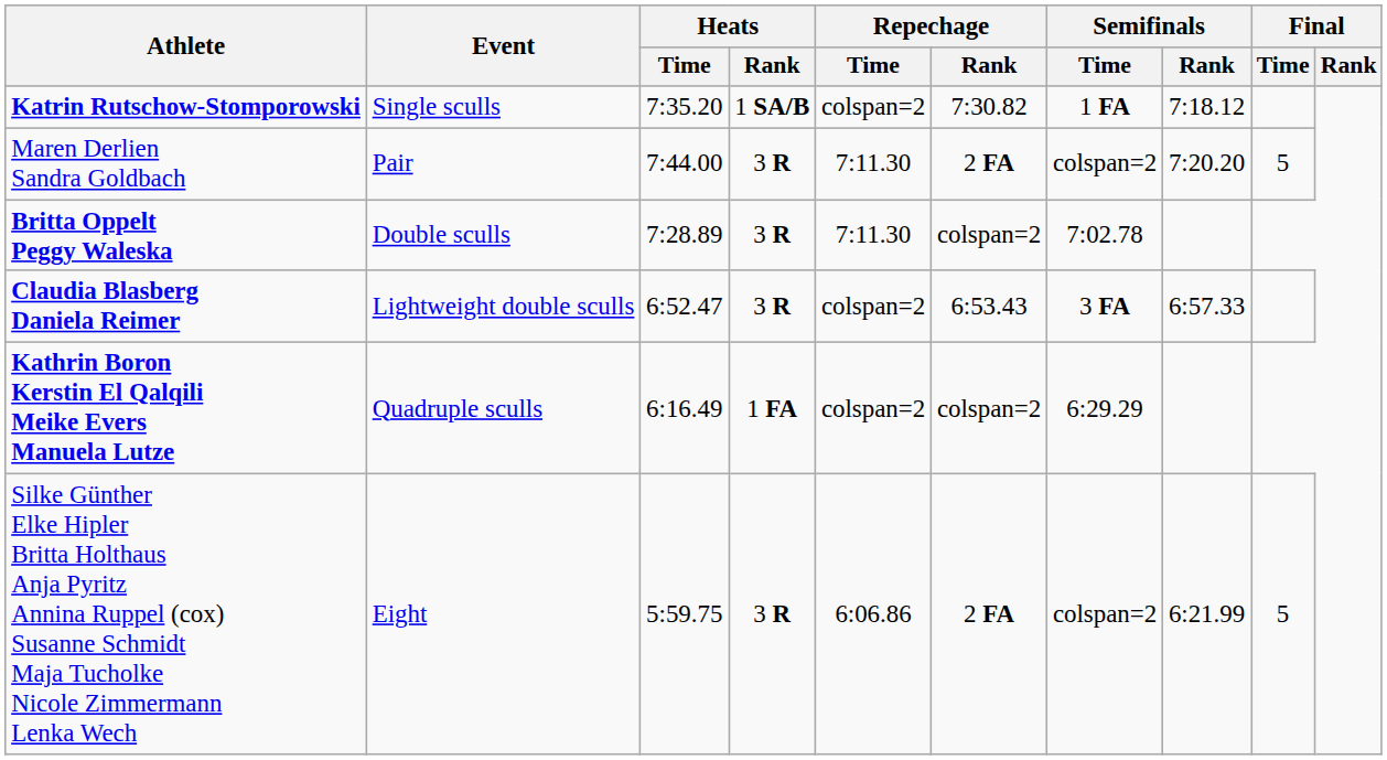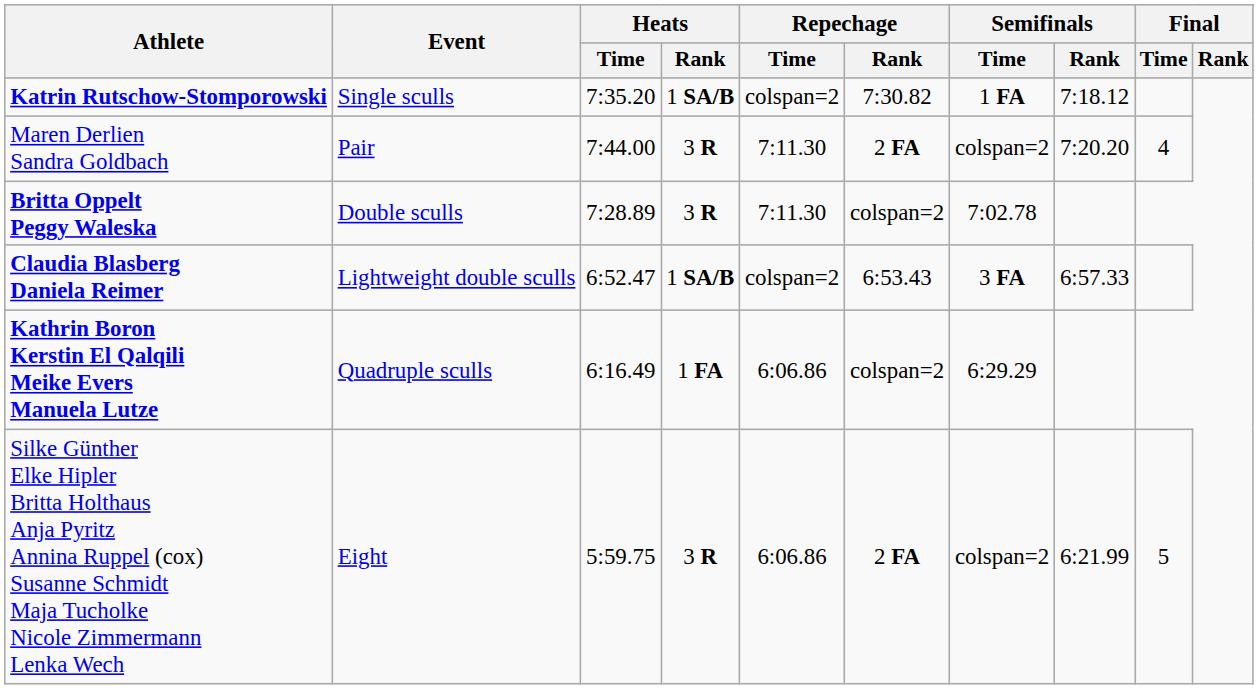Maren Derlien Sandra Goldbach | Final / Time: 5 -> 4
Claudia Blasberg Daniela Reimer | Heats / Rank: 3 R -> 1 SA/B
Kathrin Boron Kerstin El Qalqili Meike Evers Manuela Lutze | Repechage / Time: colspan=2 -> 6:06.86
